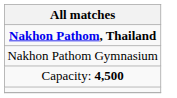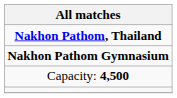row 3 | Nakhon Pathom, Thailand: normal -> bold
